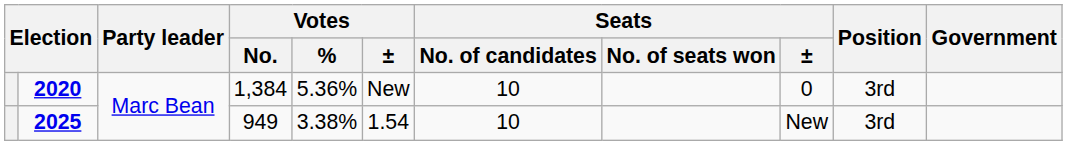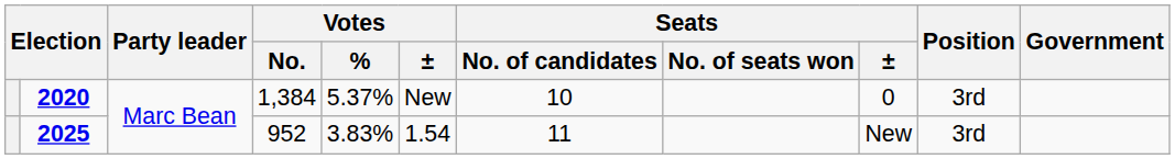2020 | Votes / %: 5.36% -> 5.37%
2025 | Votes / No.: 949 -> 952
2025 | Votes / %: 3.38% -> 3.83%
2025 | Seats / No. of candidates: 10 -> 11
